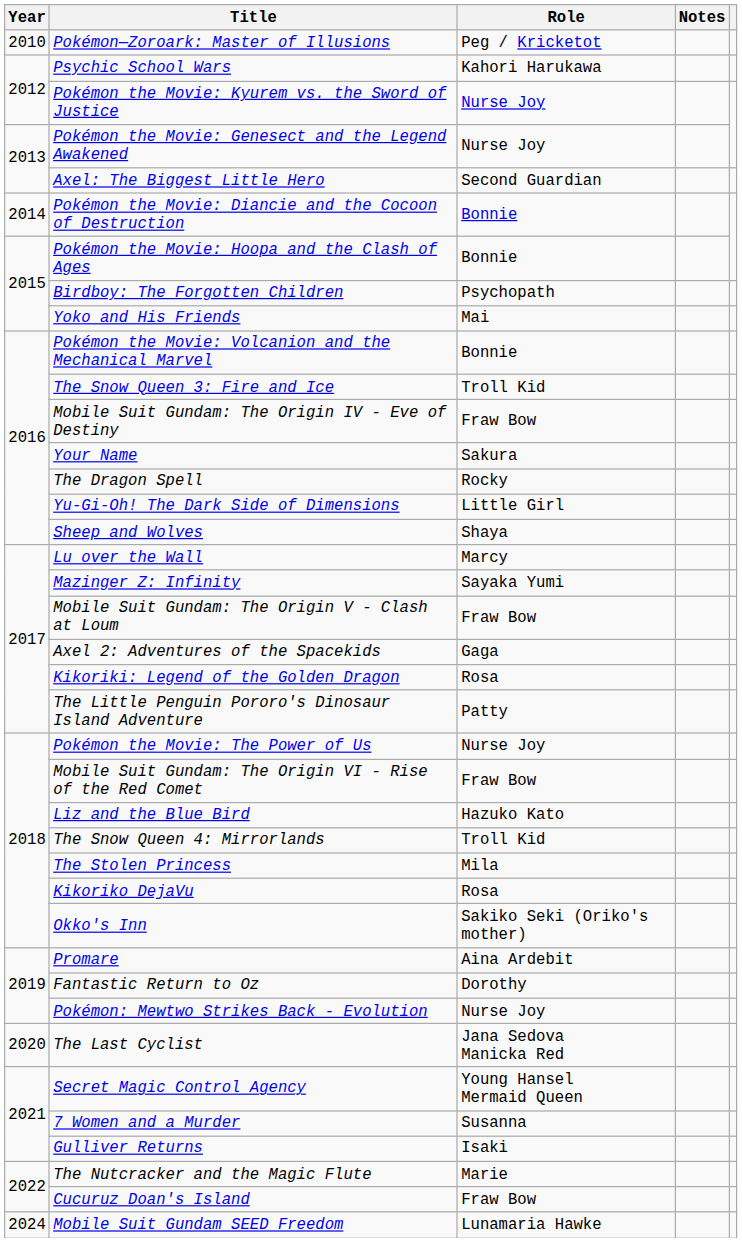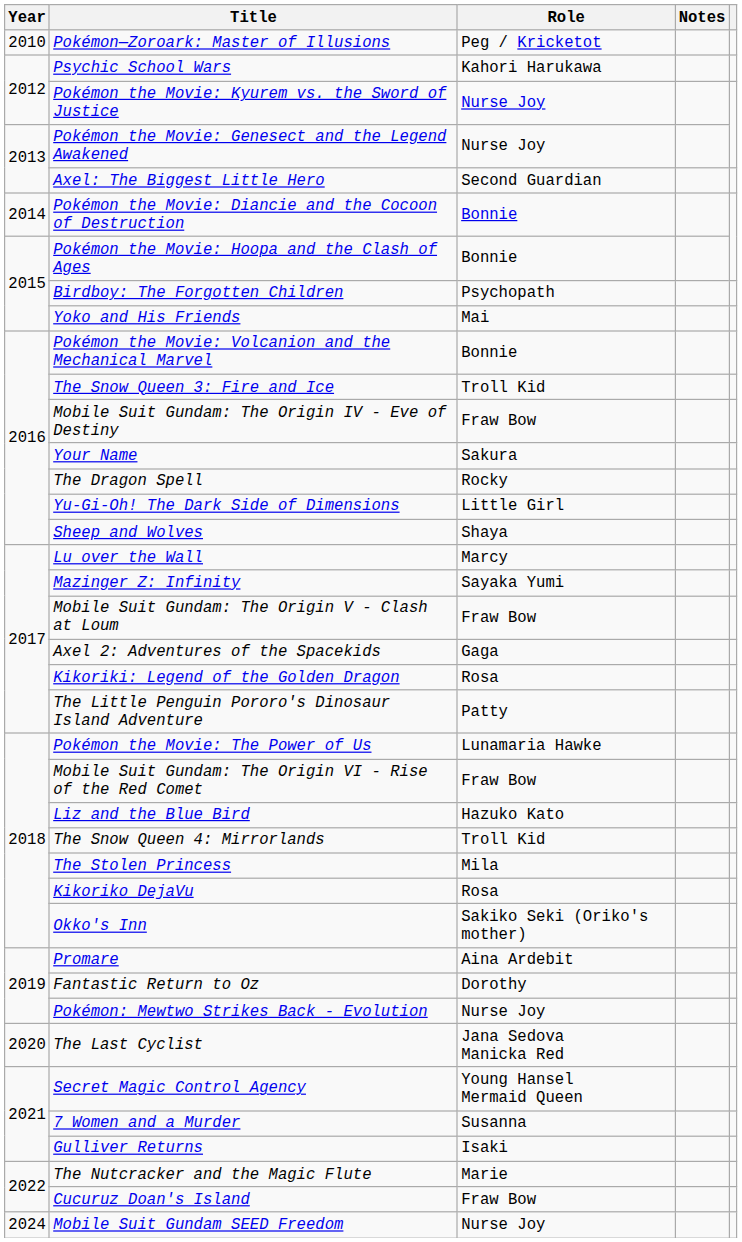Pokémon the Movie: The Power of Us | Role: Nurse Joy -> Lunamaria Hawke
Mobile Suit Gundam SEED Freedom | Role: Lunamaria Hawke -> Nurse Joy
